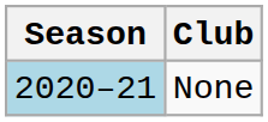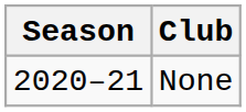None | Season: lightblue background -> no background
